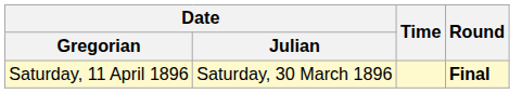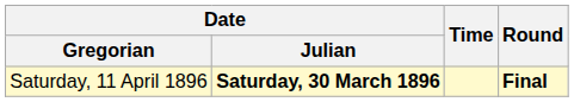Saturday, 11 April 1896 | Date / Julian: normal -> bold
